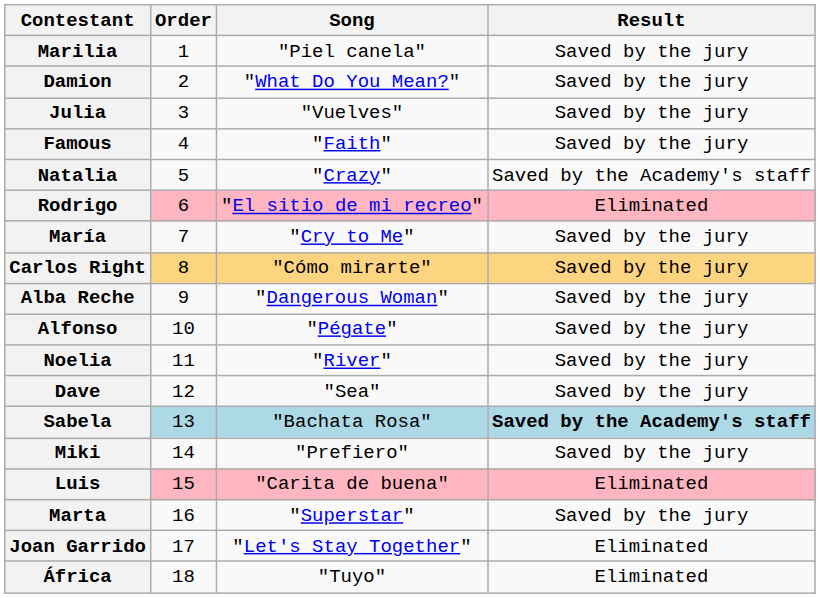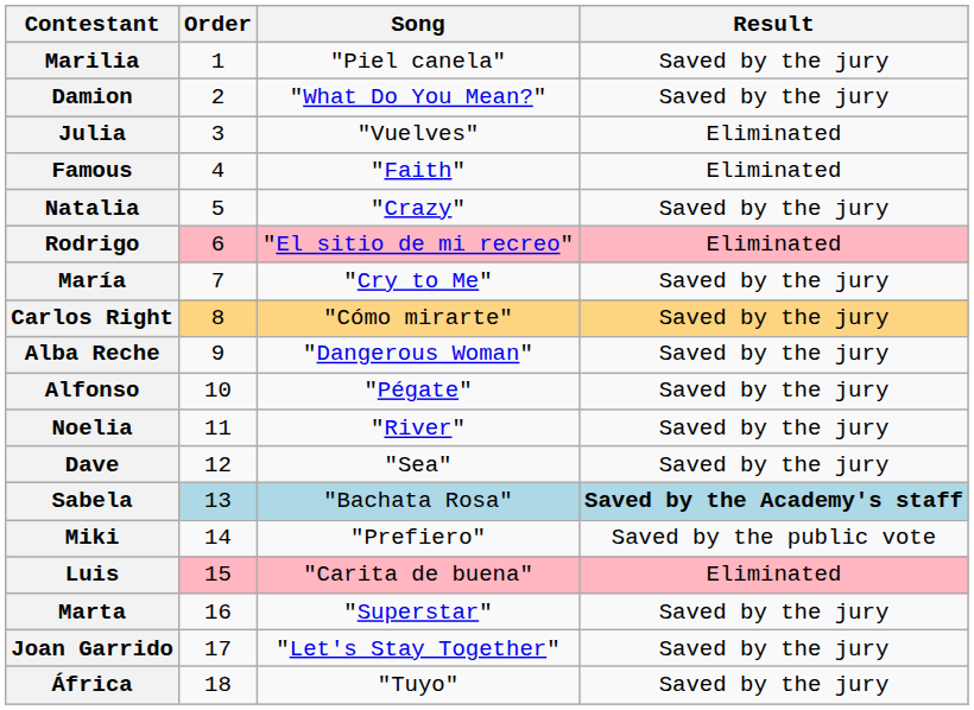Julia | Result: Saved by the jury -> Eliminated
Famous | Result: Saved by the jury -> Eliminated
Natalia | Result: Saved by the Academy's staff -> Saved by the jury
Miki | Result: Saved by the jury -> Saved by the public vote
Joan Garrido | Result: Eliminated -> Saved by the jury
África | Result: Eliminated -> Saved by the jury
